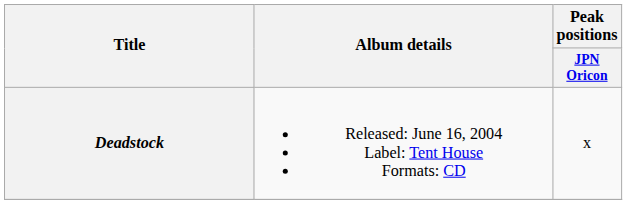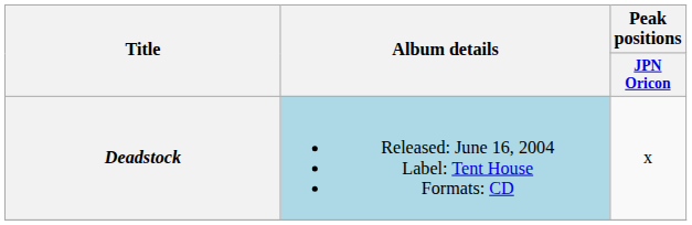Deadstock | Album details: no background -> lightblue background
